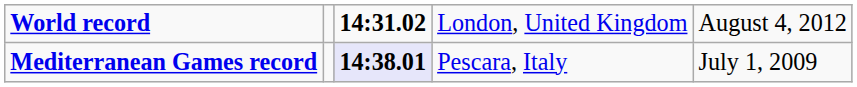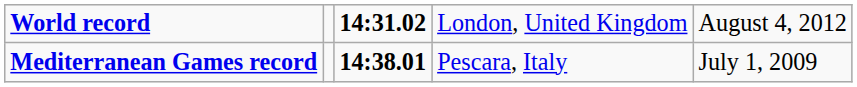Mediterranean Games record | column 3: lavender background -> no background
